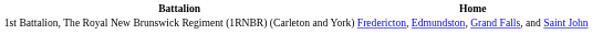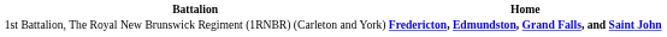row 2 | Home: normal -> bold
